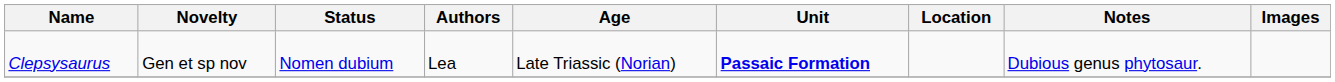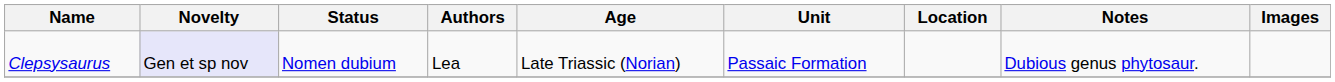Clepsysaurus | Novelty: no background -> lavender background
Clepsysaurus | Unit: bold -> normal
